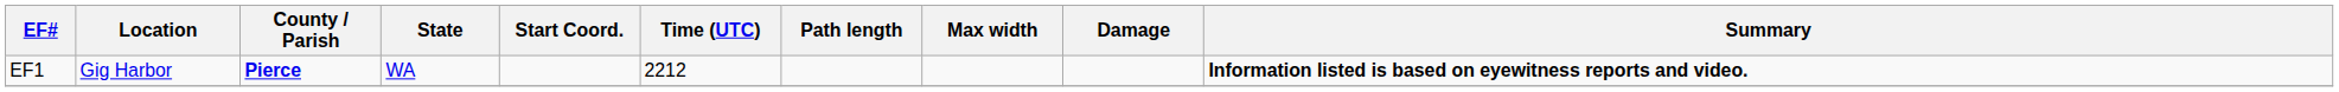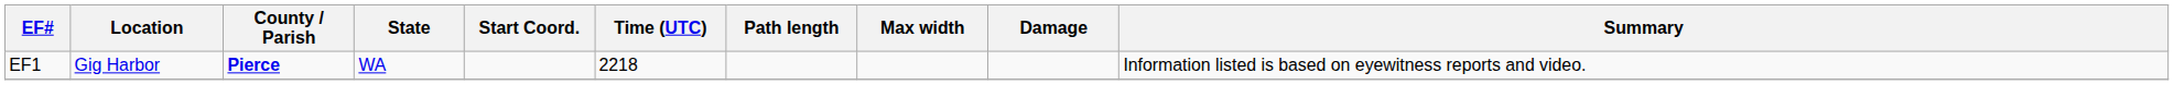EF1 | Time (UTC): 2212 -> 2218
EF1 | Summary: bold -> normal
